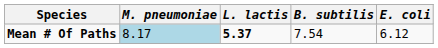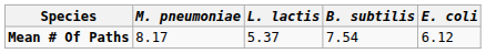row 2 | M. pneumoniae: lightblue background -> no background
row 2 | L. lactis: bold -> normal
